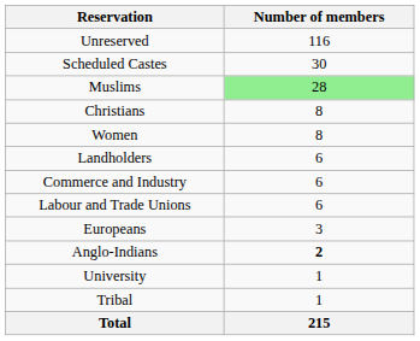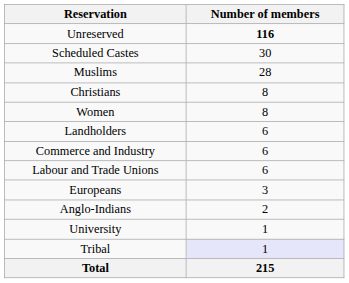Unreserved | Number of members: normal -> bold
Muslims | Number of members: lightgreen background -> no background
Anglo-Indians | Number of members: bold -> normal
Tribal | Number of members: no background -> lavender background
